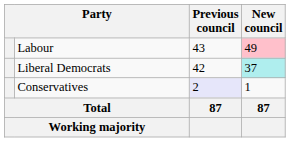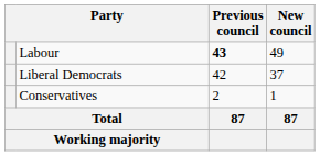Labour | Previous council: normal -> bold
Labour | New council: pink background -> no background
Liberal Democrats | New council: paleturquoise background -> no background
Conservatives | Previous council: lavender background -> no background
